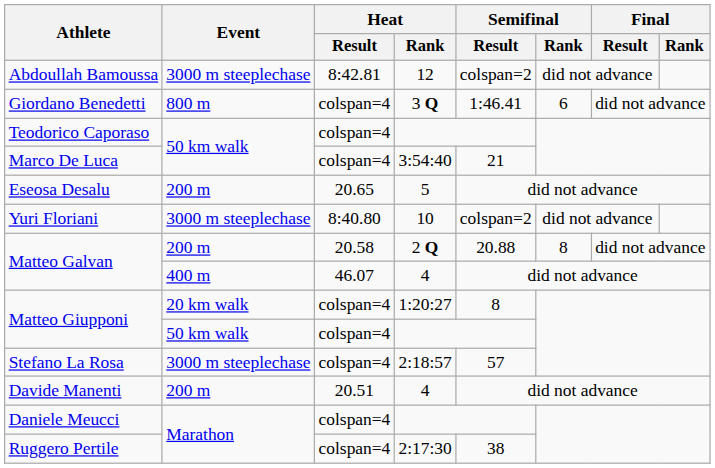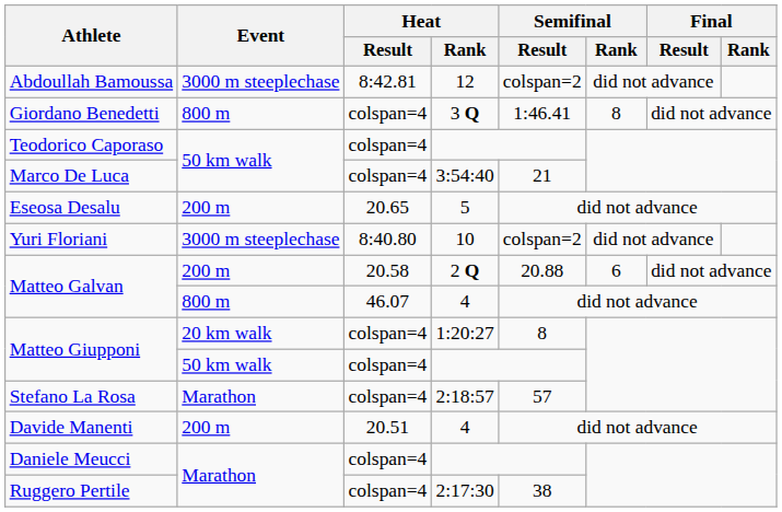Giordano Benedetti | Semifinal / Rank: 6 -> 8
Matteo Galvan / 2 Q | Semifinal / Rank: 8 -> 6
Matteo Galvan / 4 | Event: 400 m -> 800 m
Stefano La Rosa | Event: 3000 m steeplechase -> Marathon
